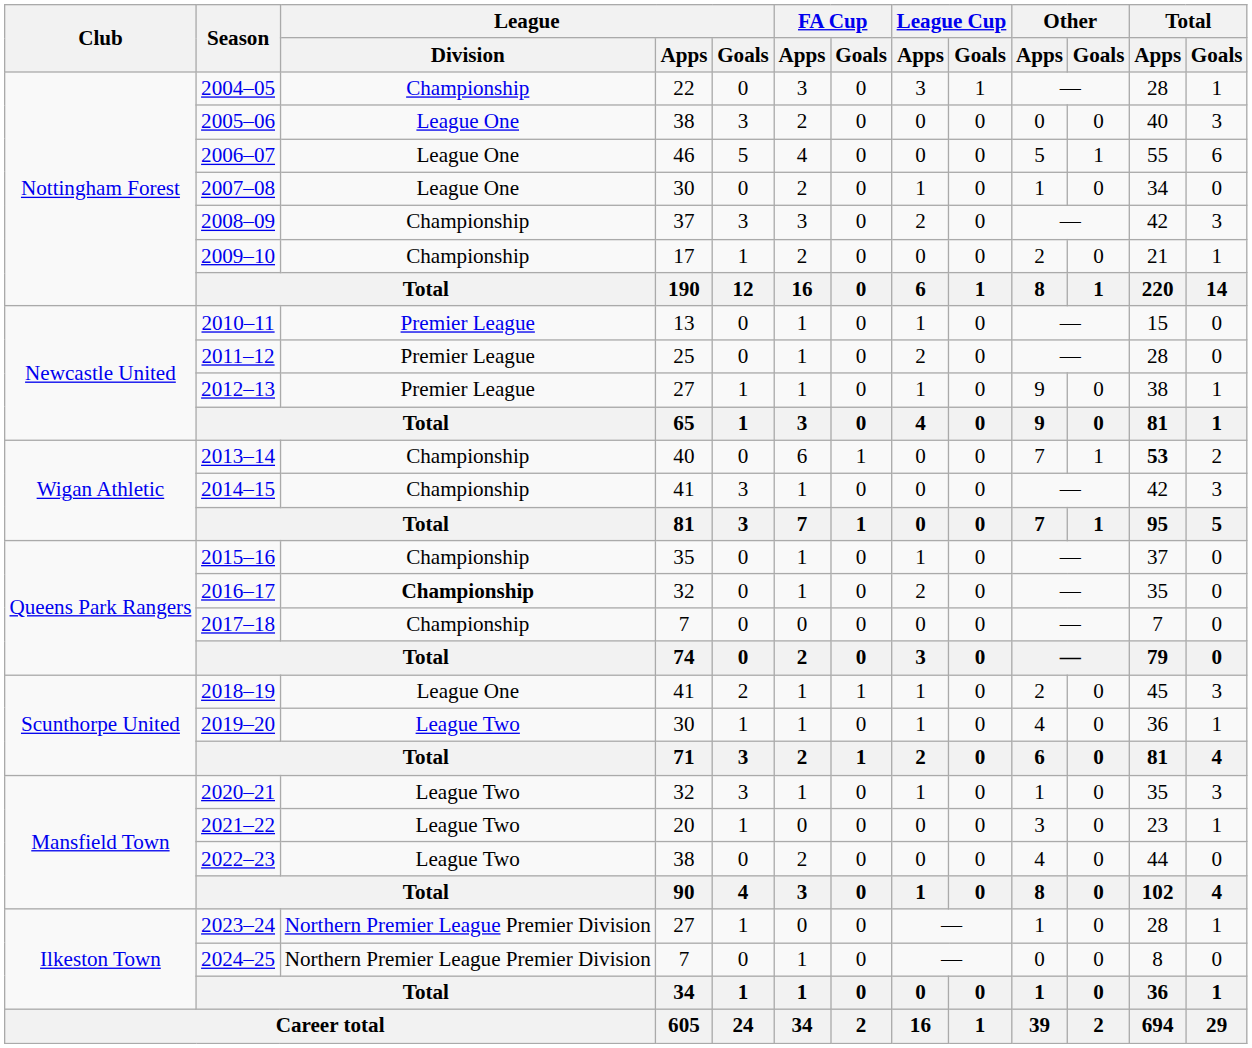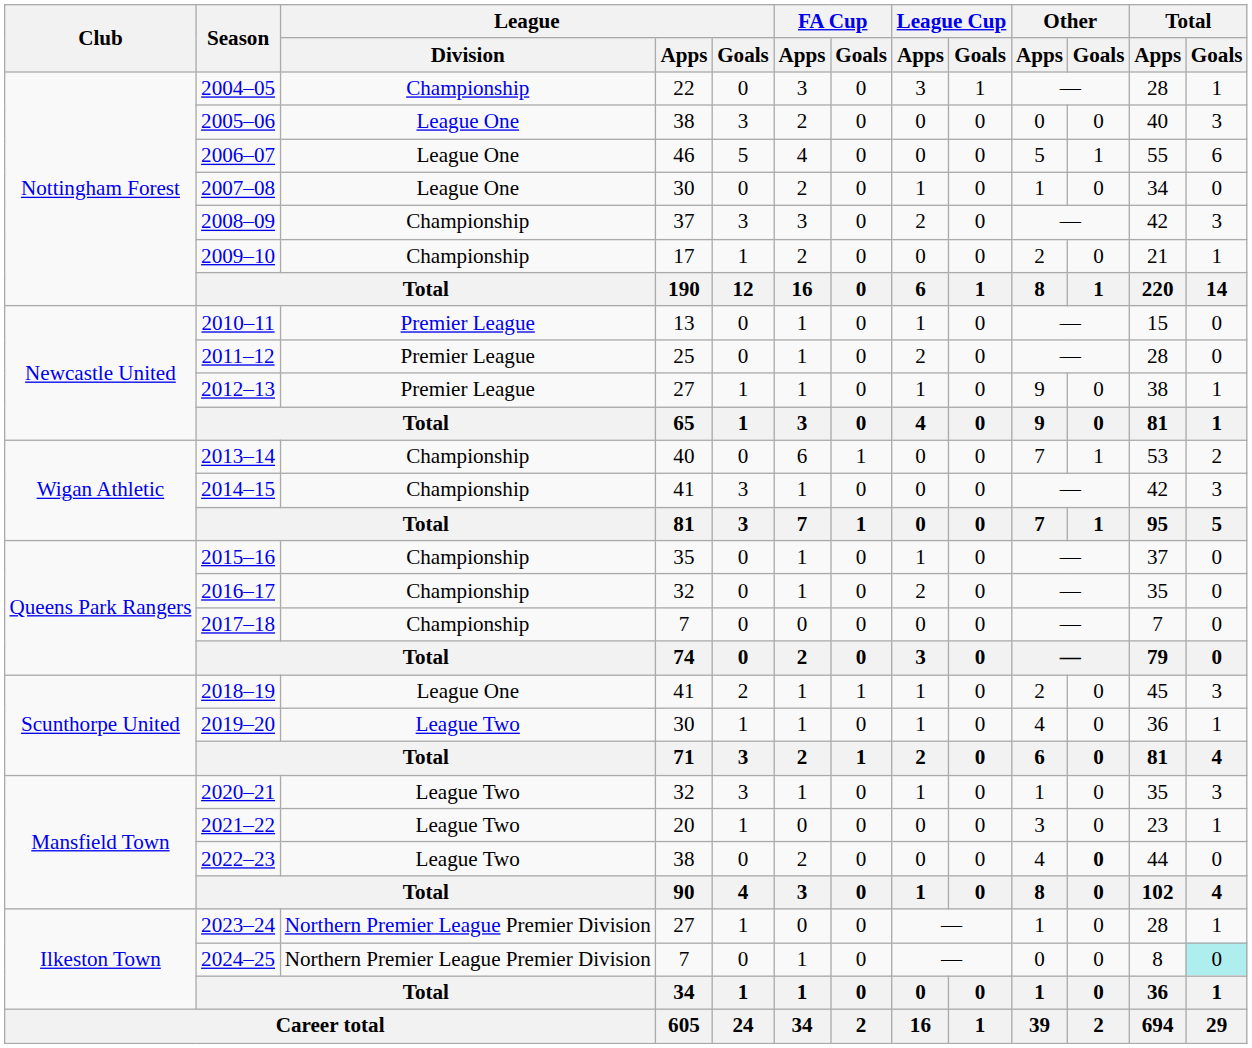2013–14 | Total / Apps: bold -> normal
2016–17 | League / Division: bold -> normal
2022–23 | Other / Goals: normal -> bold
2024–25 | Total / Goals: no background -> paleturquoise background
